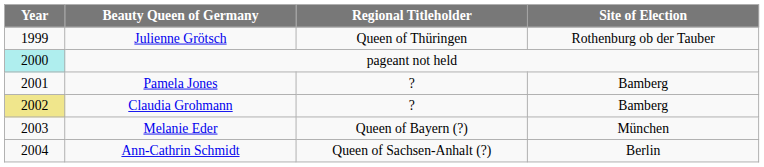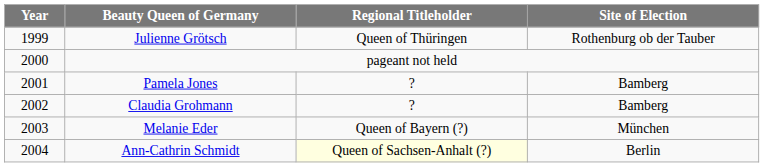pageant not held | Year: paleturquoise background -> no background
Claudia Grohmann | Year: khaki background -> no background
Ann-Cathrin Schmidt | Regional Titleholder: no background -> lightyellow background
